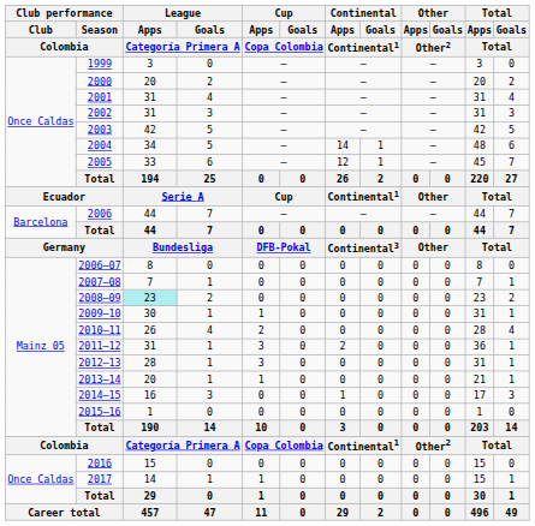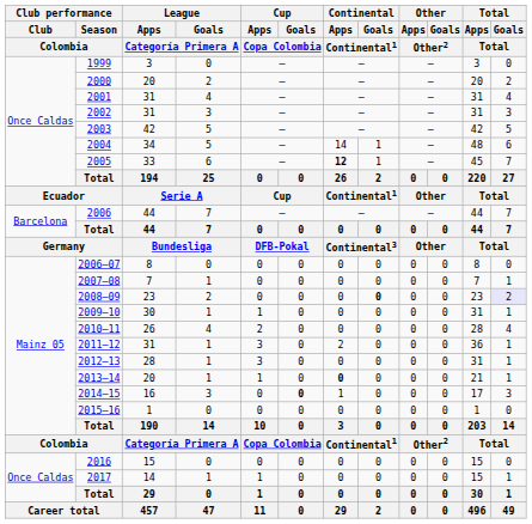2005 | Continental / Apps / Continental1: normal -> bold
2008–09 | League / Apps / Categoría Primera A: paleturquoise background -> no background
2008–09 | Continental / Goals / Continental1: normal -> bold
2008–09 | Total / Goals / Total: no background -> lavender background
2013–14 | Continental / Apps / Continental1: normal -> bold
2014–15 | Cup / Goals / Copa Colombia: normal -> bold
